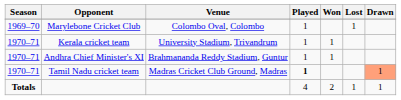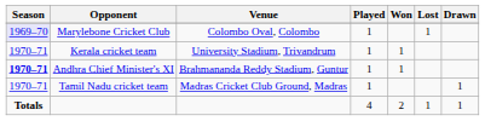Marylebone Cricket Club | Season: no background -> lavender background
Andhra Chief Minister's XI | Season: normal -> bold
Tamil Nadu cricket team | Played: bold -> normal
Tamil Nadu cricket team | Drawn: lightsalmon background -> no background
